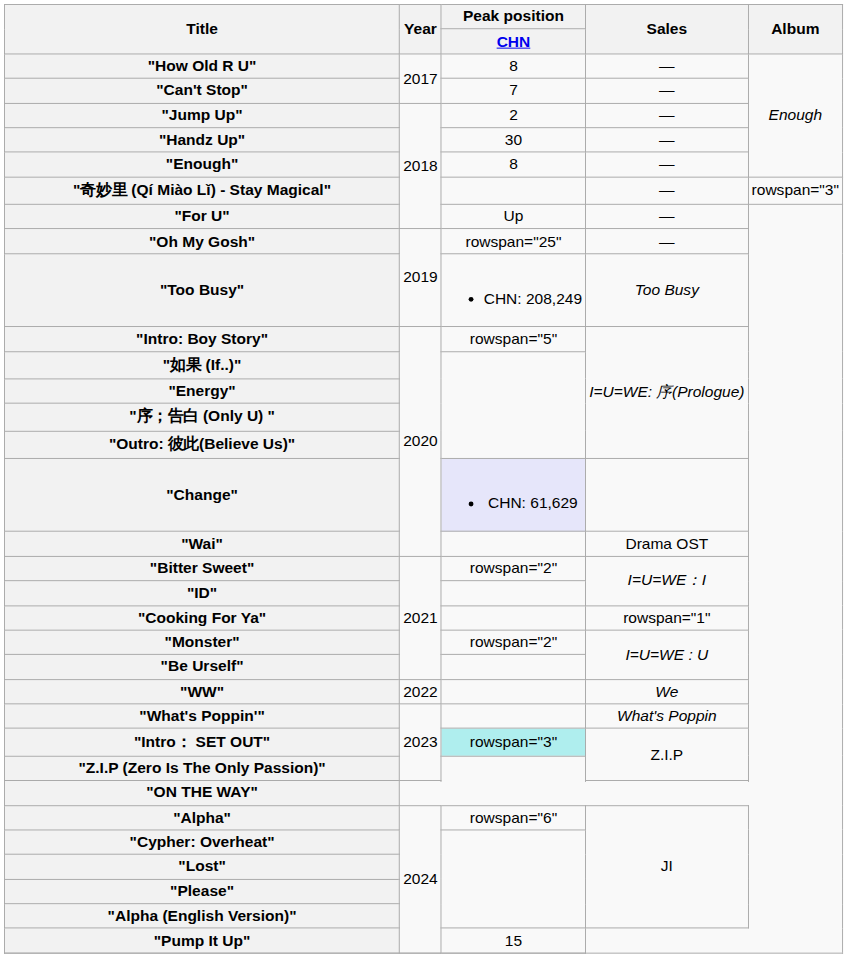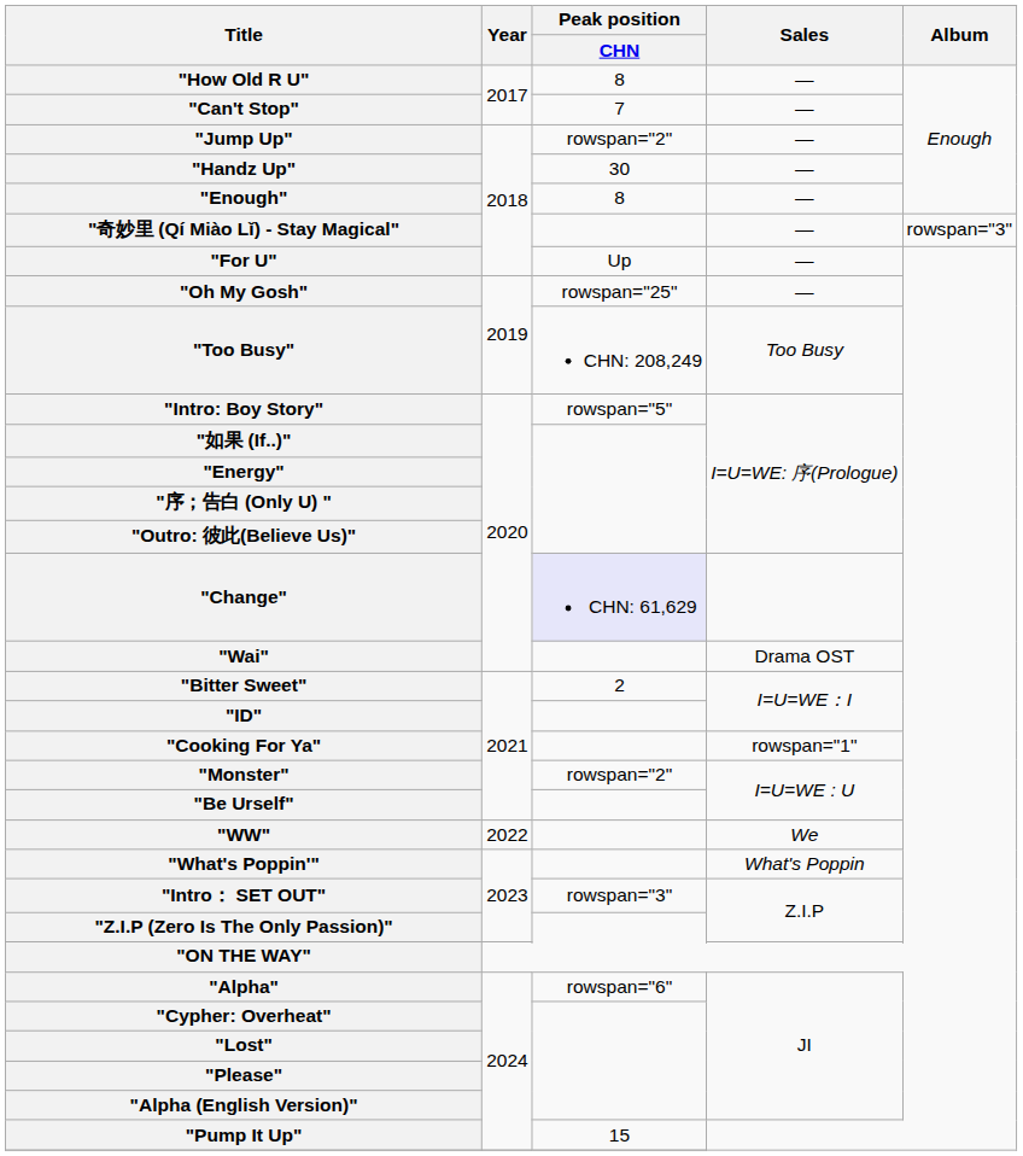"Jump Up" | Peak position / CHN: 2 -> rowspan="2"
"Bitter Sweet" | Peak position / CHN: rowspan="2" -> 2
"Intro： SET OUT" | Peak position / CHN: paleturquoise background -> no background
